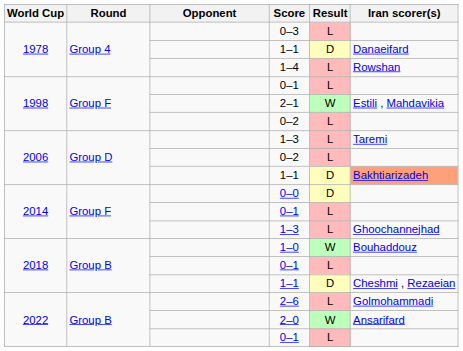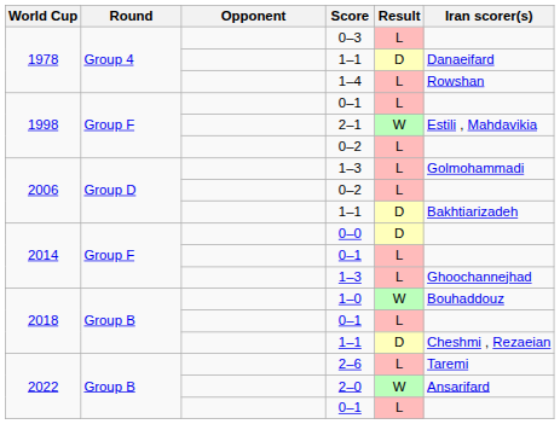2006 / 1–3 | Iran scorer(s): Taremi -> Golmohammadi
2006 / 1–1 | Iran scorer(s): lightsalmon background -> no background
2–6 | Iran scorer(s): Golmohammadi -> Taremi
